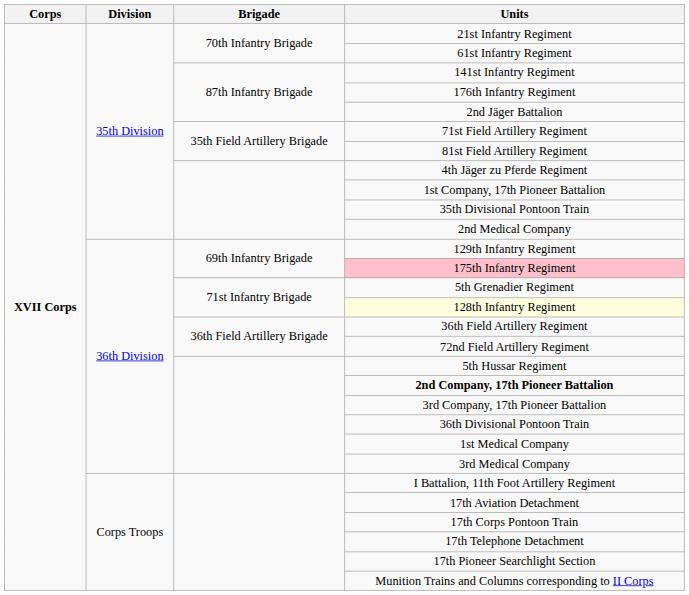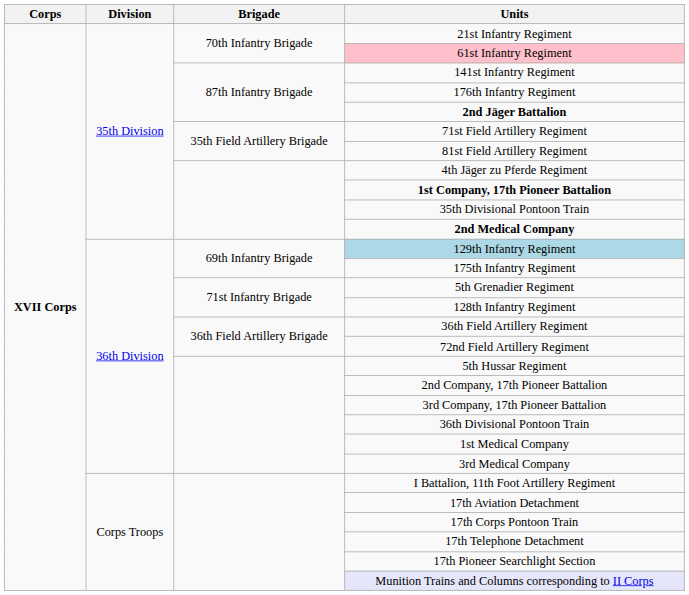61st Infantry Regiment | Units: no background -> pink background
2nd Jäger Battalion | Units: normal -> bold
1st Company, 17th Pioneer Battalion | Units: normal -> bold
2nd Medical Company | Units: normal -> bold
129th Infantry Regiment | Units: no background -> lightblue background
175th Infantry Regiment | Units: pink background -> no background
128th Infantry Regiment | Units: lightyellow background -> no background
2nd Company, 17th Pioneer Battalion | Units: bold -> normal
Munition Trains and Columns corresponding to II Corps | Units: no background -> lavender background
